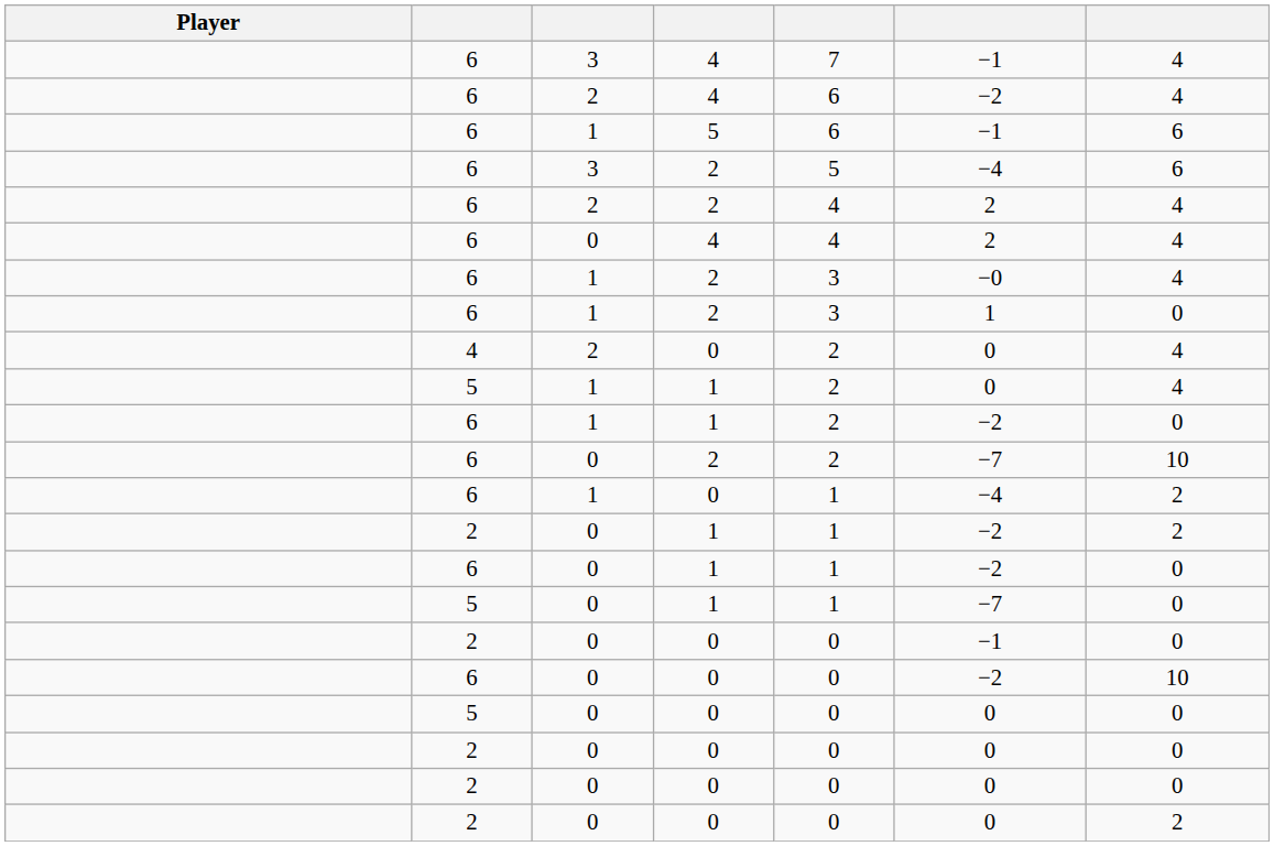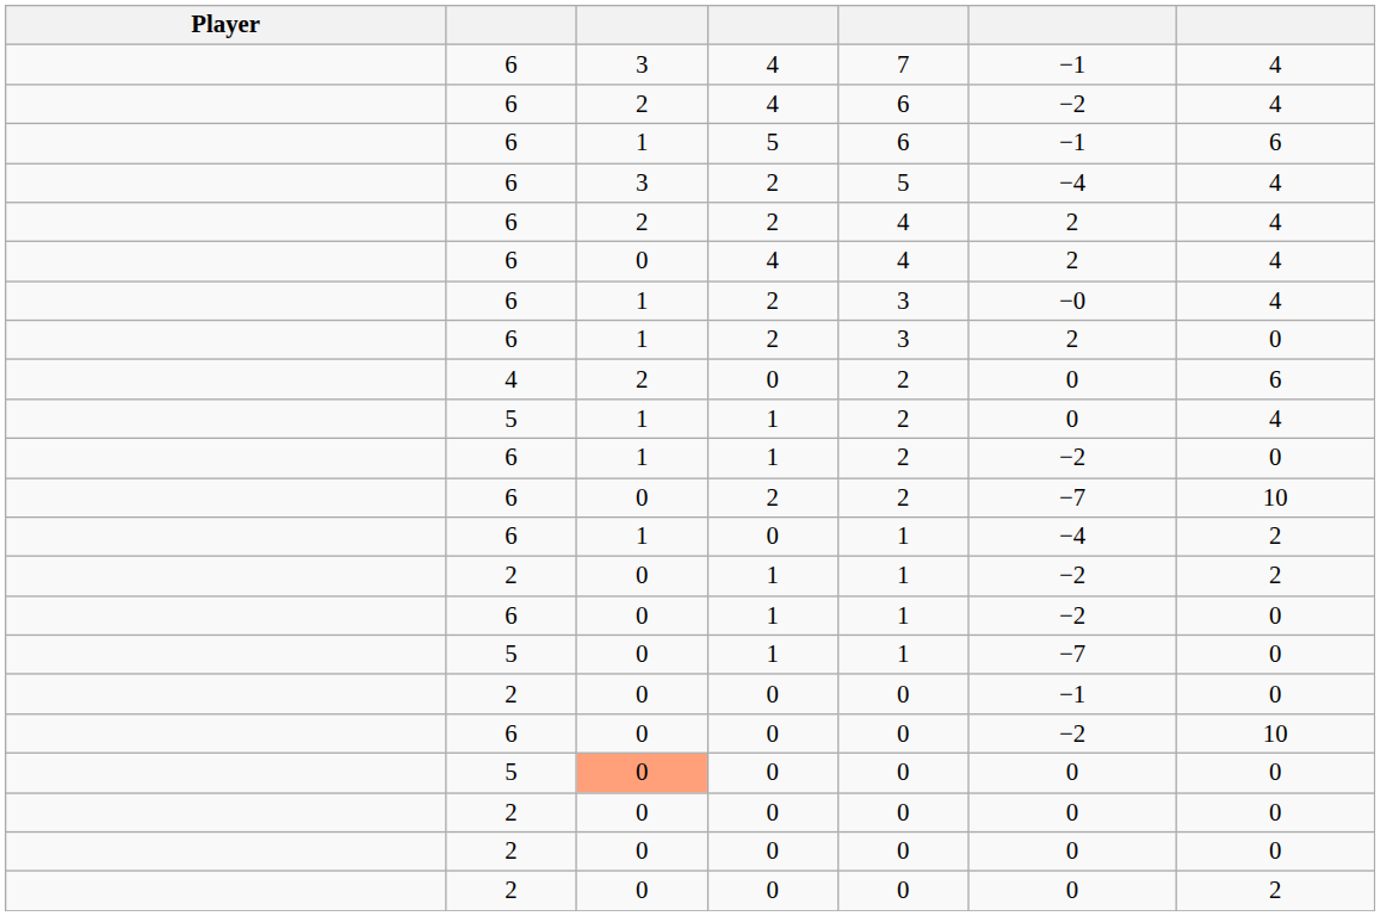row 5 | column 7: 6 -> 4
row 9 | column 6: 1 -> 2
row 10 | column 7: 4 -> 6
row 20 | column 3: no background -> lightsalmon background
